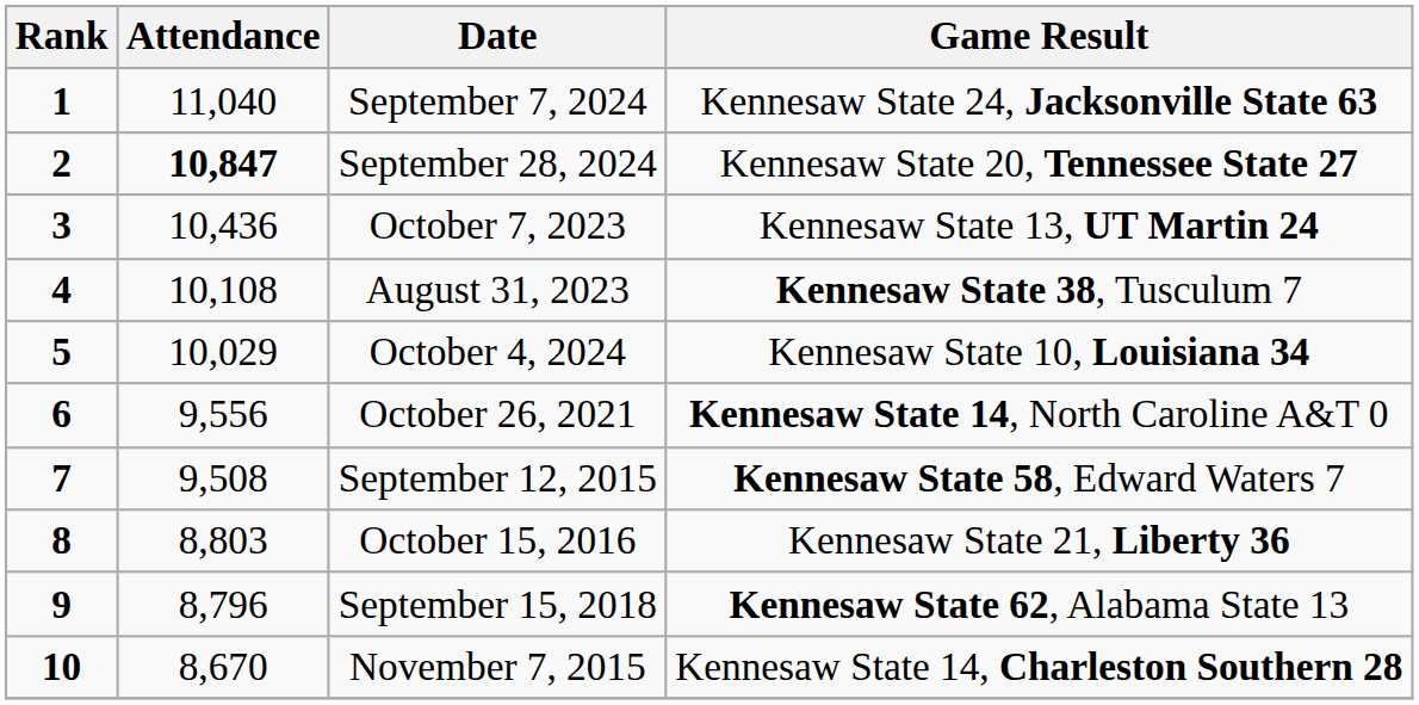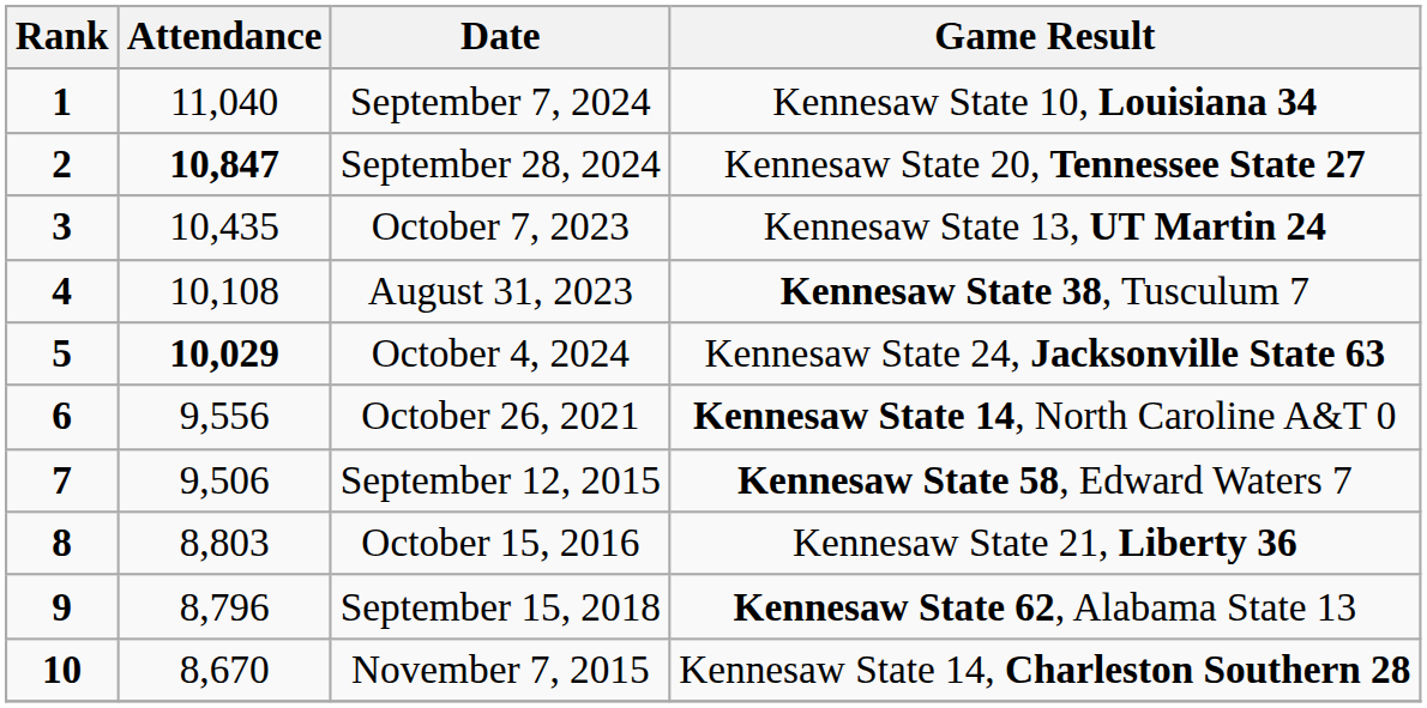September 7, 2024 | Game Result: Kennesaw State 24, Jacksonville State 63 -> Kennesaw State 10, Louisiana 34
October 7, 2023 | Attendance: 10,436 -> 10,435
October 4, 2024 | Attendance: normal -> bold
October 4, 2024 | Game Result: Kennesaw State 10, Louisiana 34 -> Kennesaw State 24, Jacksonville State 63
September 12, 2015 | Attendance: 9,508 -> 9,506
